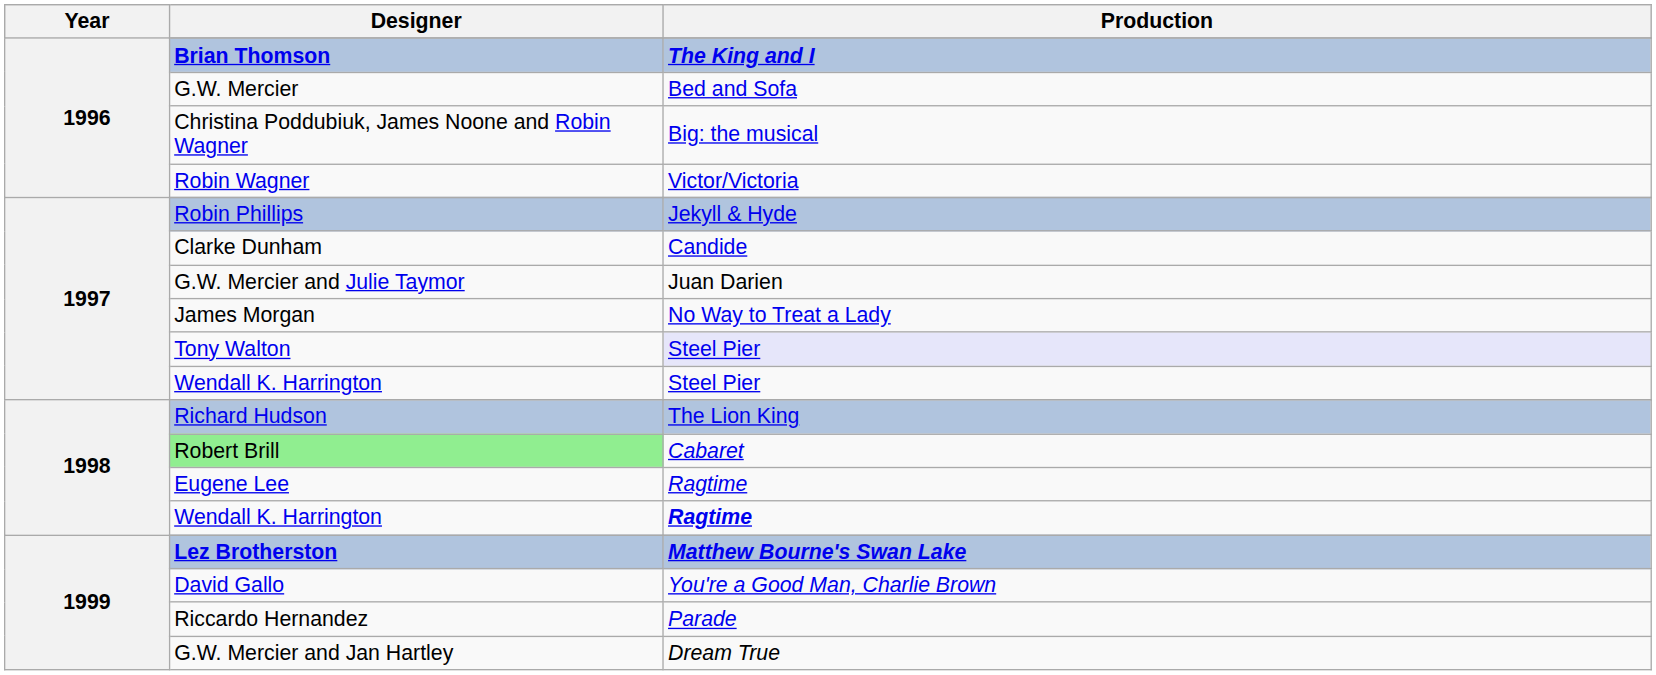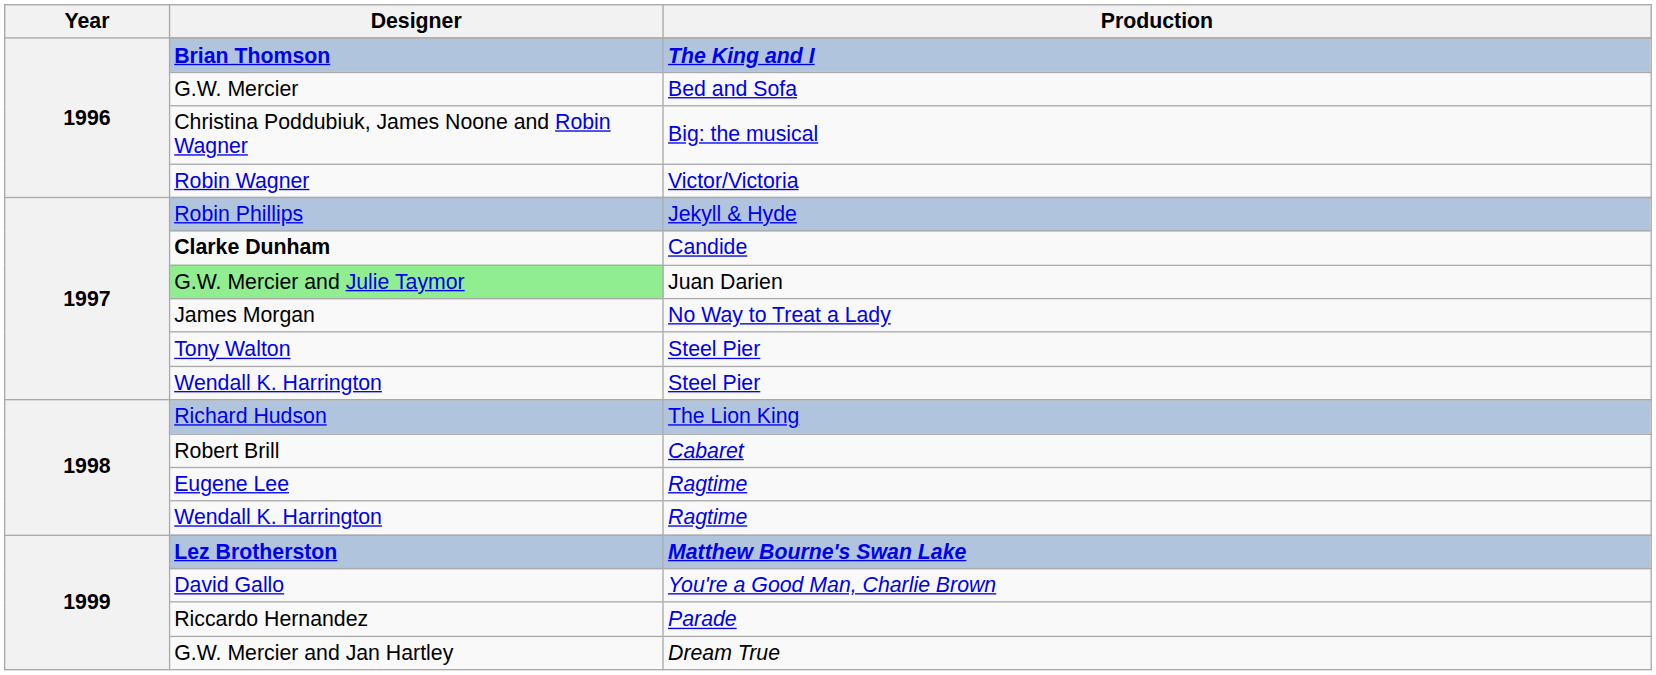Clarke Dunham | Designer: normal -> bold
G.W. Mercier and Julie Taymor | Designer: no background -> lightgreen background
Tony Walton | Production: lavender background -> no background
Robert Brill | Designer: lightgreen background -> no background
Wendall K. Harrington / Ragtime | Production: bold -> normal
